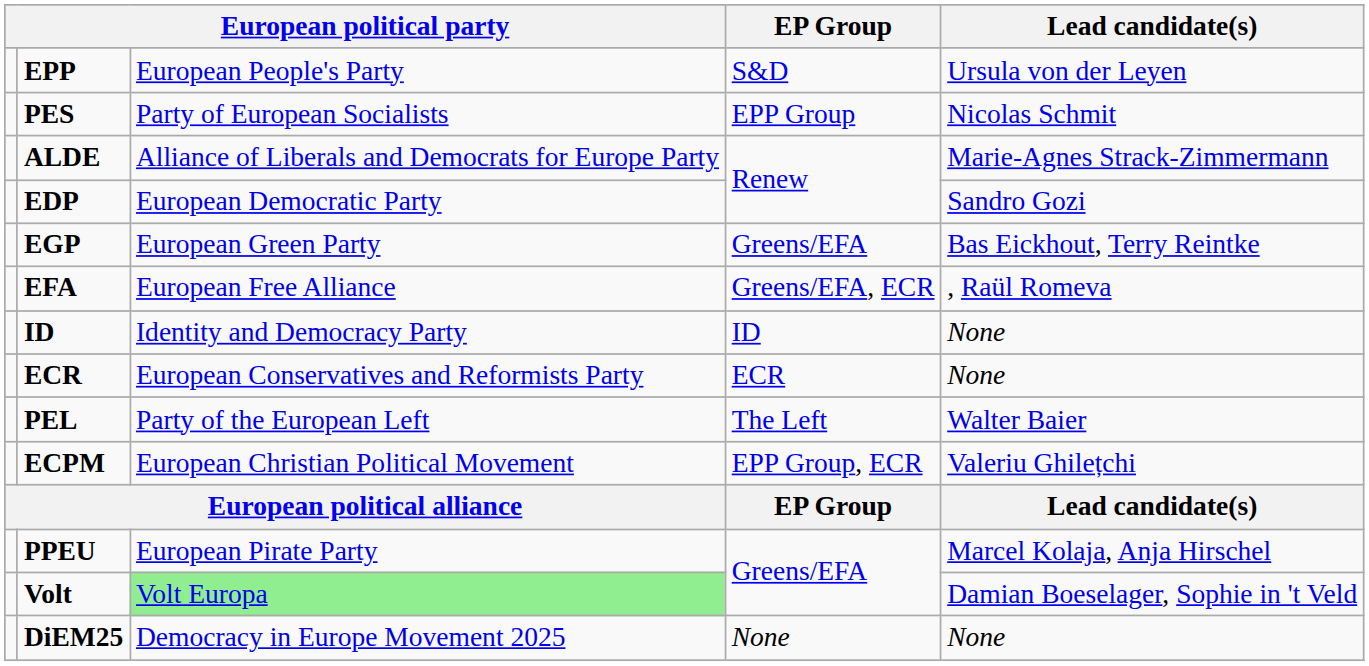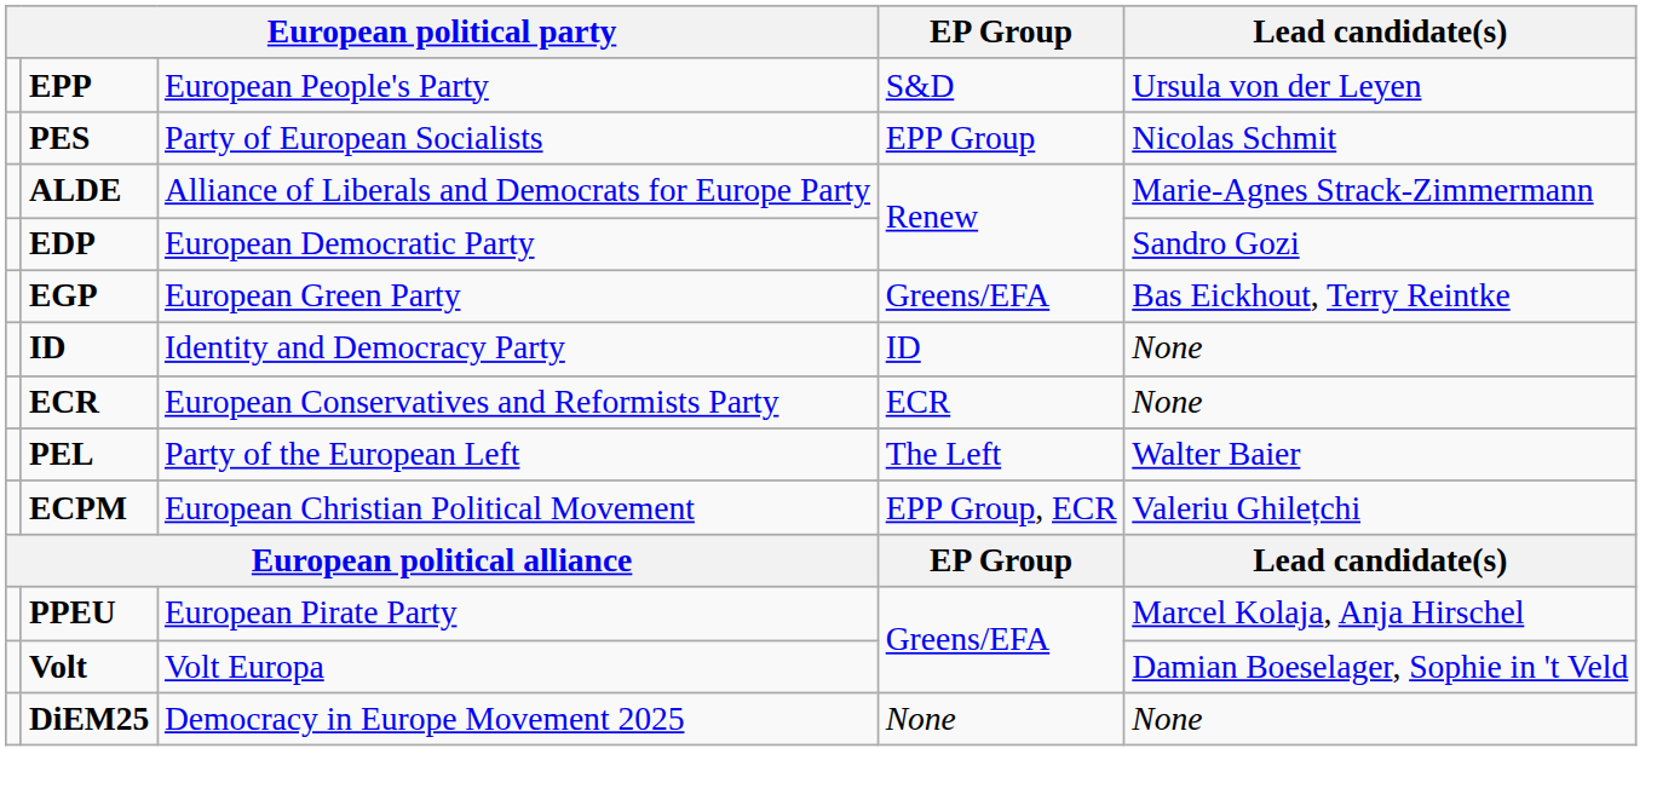- row: EFA | European Free Alliance | Greens/EFA, ECR | , Raül Romeva
Volt | column 3: lightgreen background -> no background
